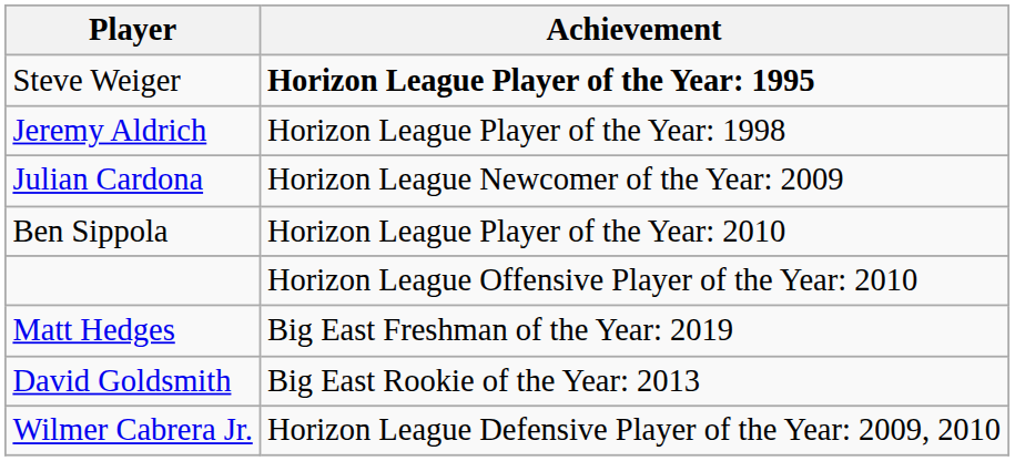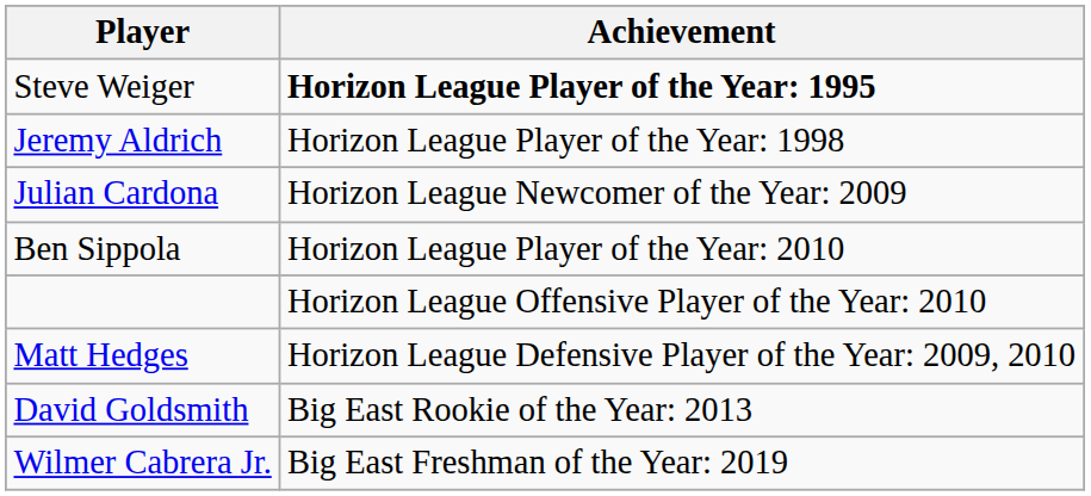Matt Hedges | Achievement: Big East Freshman of the Year: 2019 -> Horizon League Defensive Player of the Year: 2009, 2010
Wilmer Cabrera Jr. | Achievement: Horizon League Defensive Player of the Year: 2009, 2010 -> Big East Freshman of the Year: 2019
